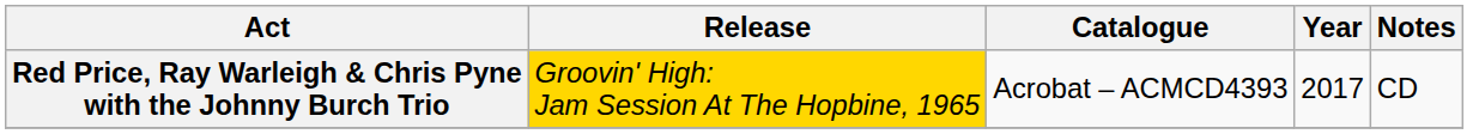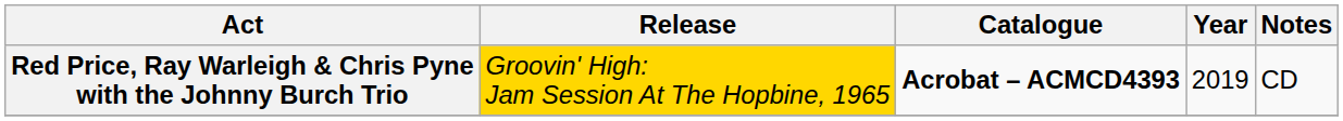row 2 | Catalogue: normal -> bold
row 2 | Year: 2017 -> 2019
